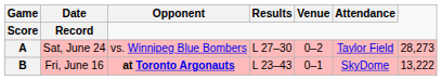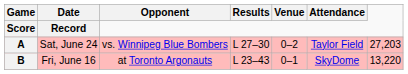A | column 7: 28,273 -> 27,203
B | Opponent: bold -> normal
B | column 7: 13,222 -> 13,220
